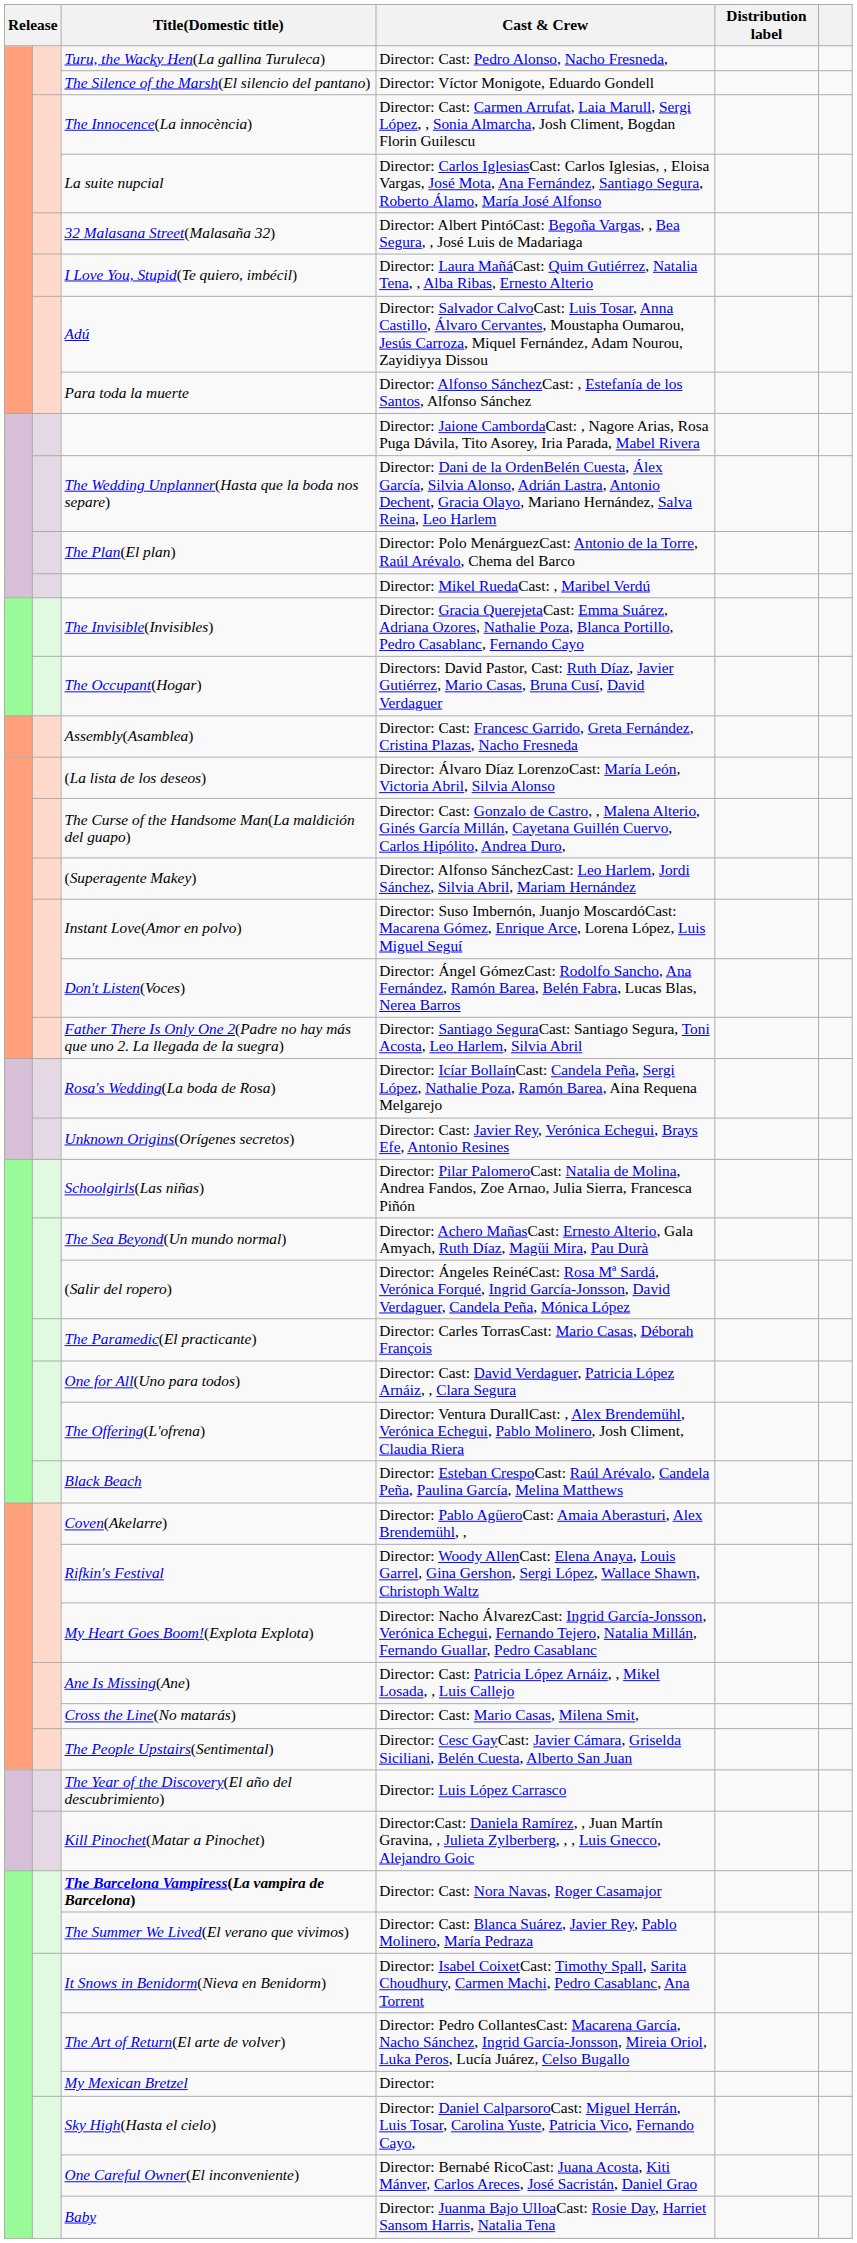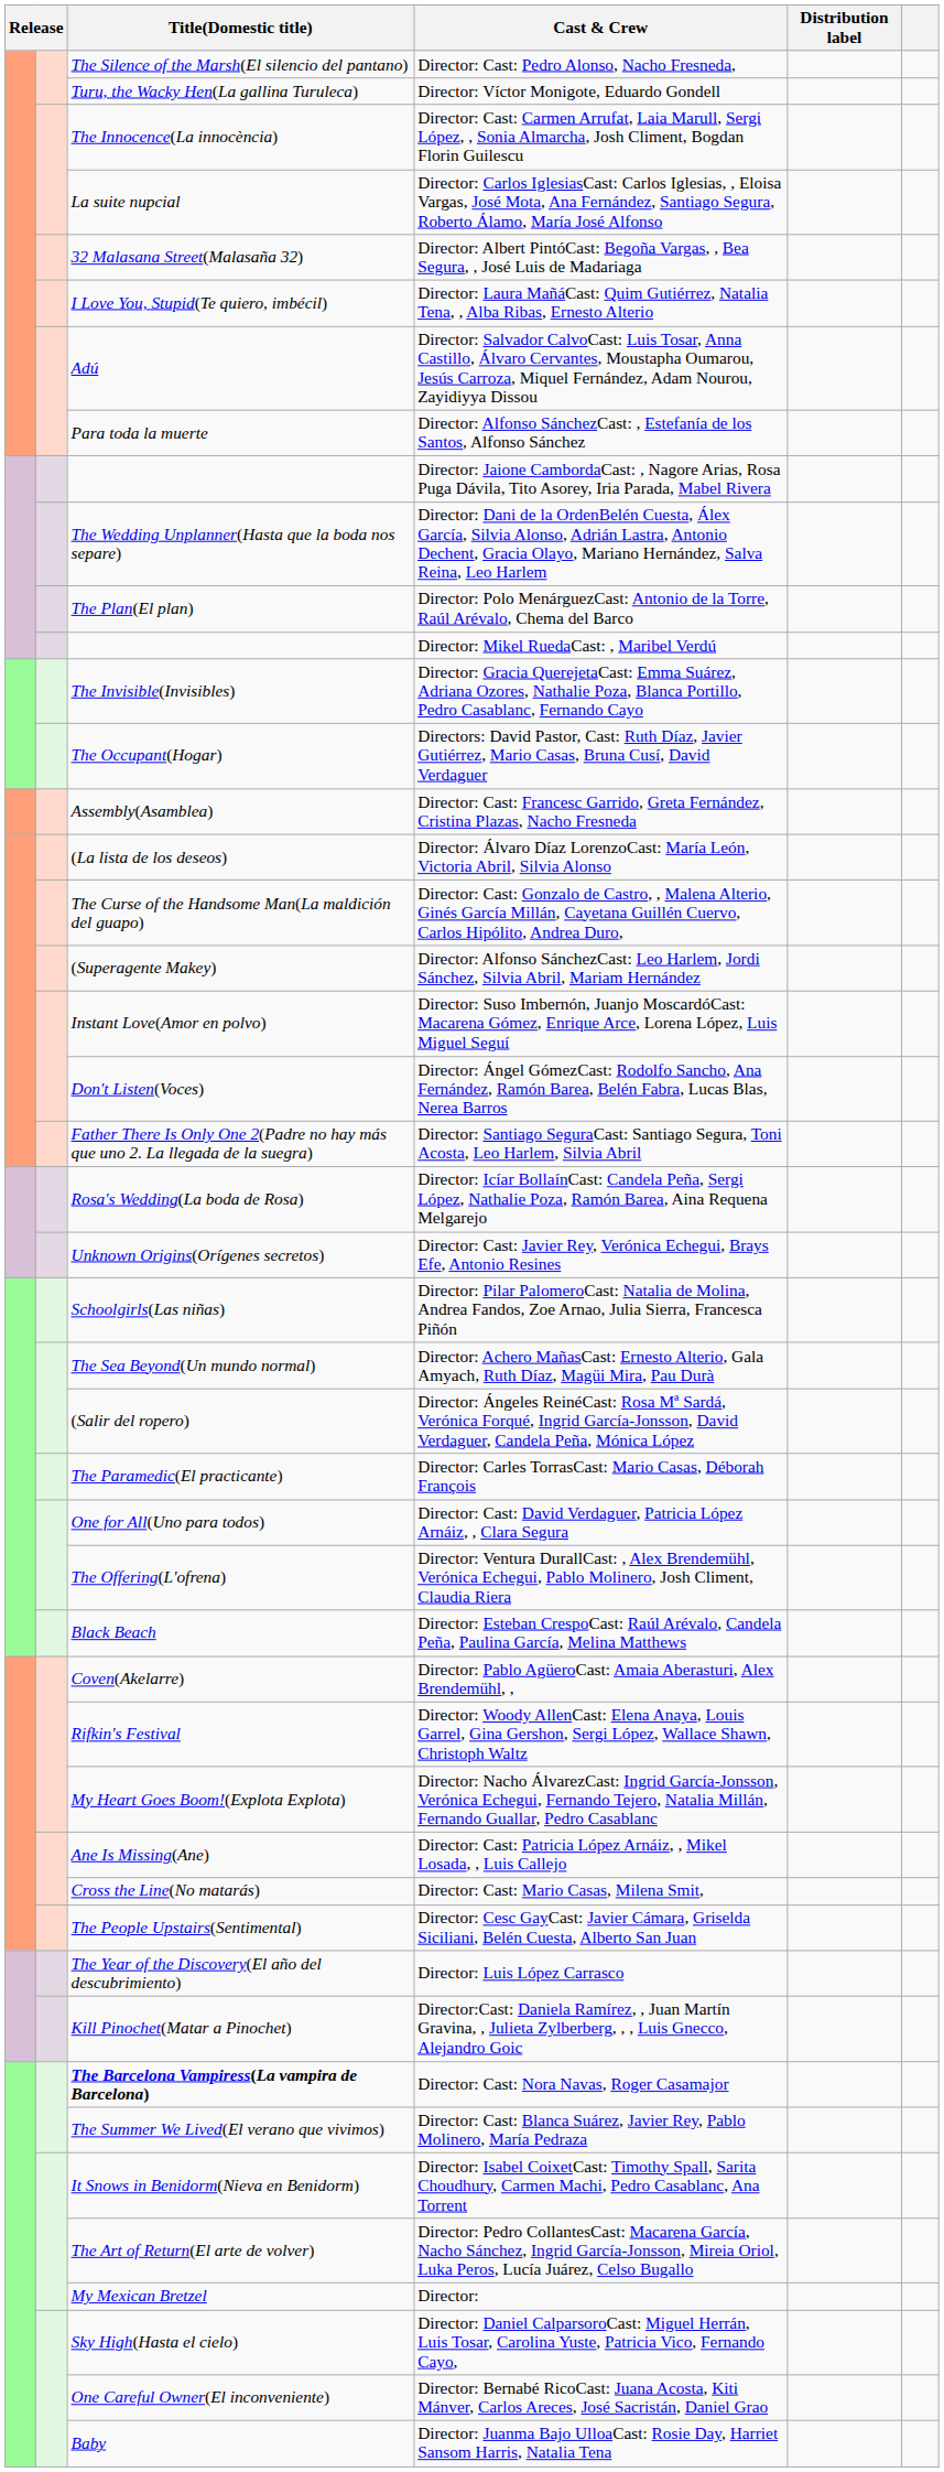Director: Cast: Pedro Alonso, Nacho Fresneda, | Title(Domestic title): Turu, the Wacky Hen(La gallina Turuleca) -> The Silence of the Marsh(El silencio del pantano)
Director: Víctor Monigote, Eduardo Gondell | Title(Domestic title): The Silence of the Marsh(El silencio del pantano) -> Turu, the Wacky Hen(La gallina Turuleca)
